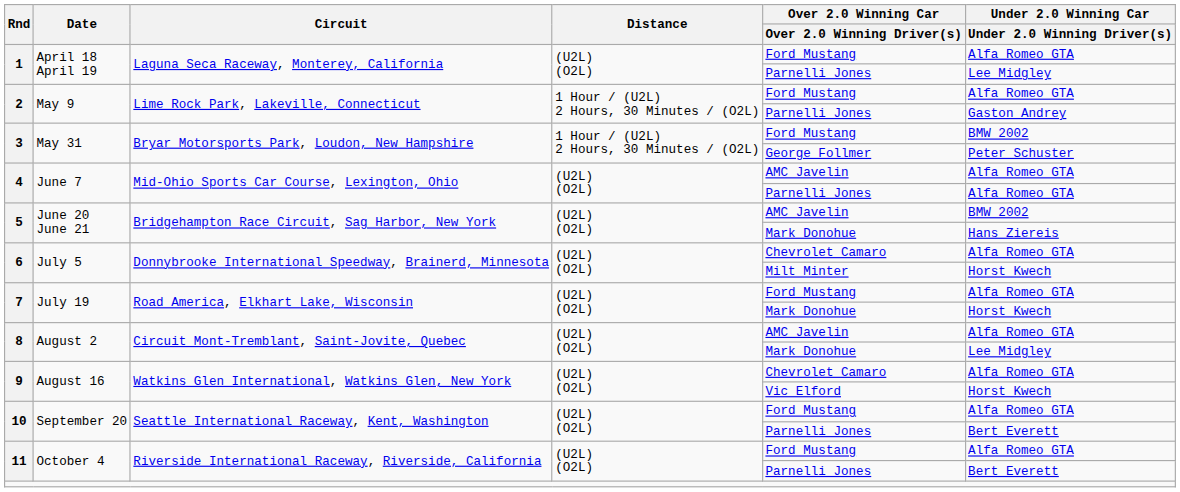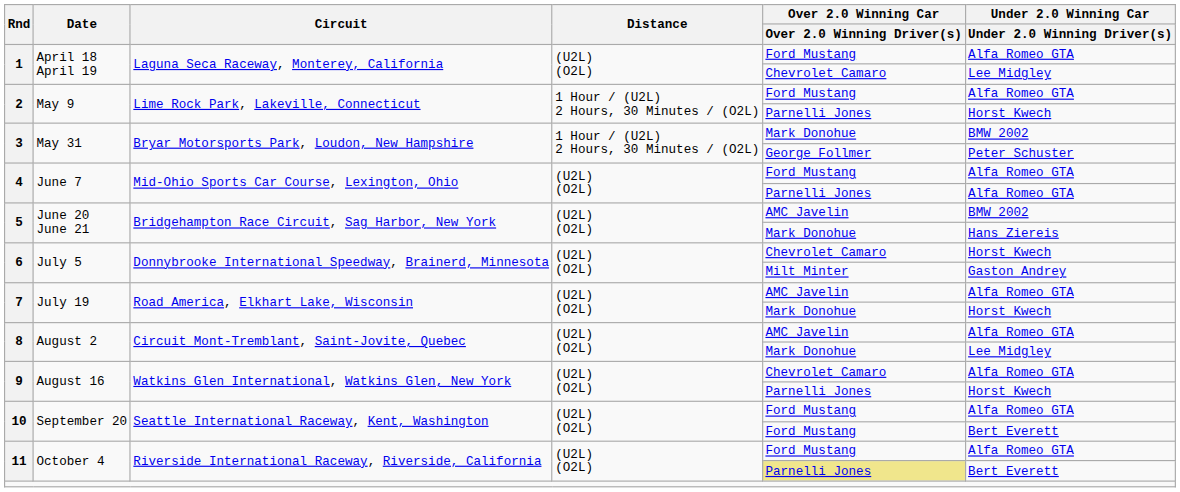row 4 | Over 2.0 Winning Car / Over 2.0 Winning Driver(s): Parnelli Jones -> Chevrolet Camaro
row 6 | Under 2.0 Winning Car / Under 2.0 Winning Driver(s): Gaston Andrey -> Horst Kwech
row 7 | Over 2.0 Winning Car / Over 2.0 Winning Driver(s): Ford Mustang -> Mark Donohue
row 9 | Over 2.0 Winning Car / Over 2.0 Winning Driver(s): AMC Javelin -> Ford Mustang
row 13 | Under 2.0 Winning Car / Under 2.0 Winning Driver(s): Alfa Romeo GTA -> Horst Kwech
row 14 | Under 2.0 Winning Car / Under 2.0 Winning Driver(s): Horst Kwech -> Gaston Andrey
row 15 | Over 2.0 Winning Car / Over 2.0 Winning Driver(s): Ford Mustang -> AMC Javelin
row 20 | Over 2.0 Winning Car / Over 2.0 Winning Driver(s): Vic Elford -> Parnelli Jones
row 22 | Over 2.0 Winning Car / Over 2.0 Winning Driver(s): Parnelli Jones -> Ford Mustang
row 24 | Over 2.0 Winning Car / Over 2.0 Winning Driver(s): no background -> khaki background
